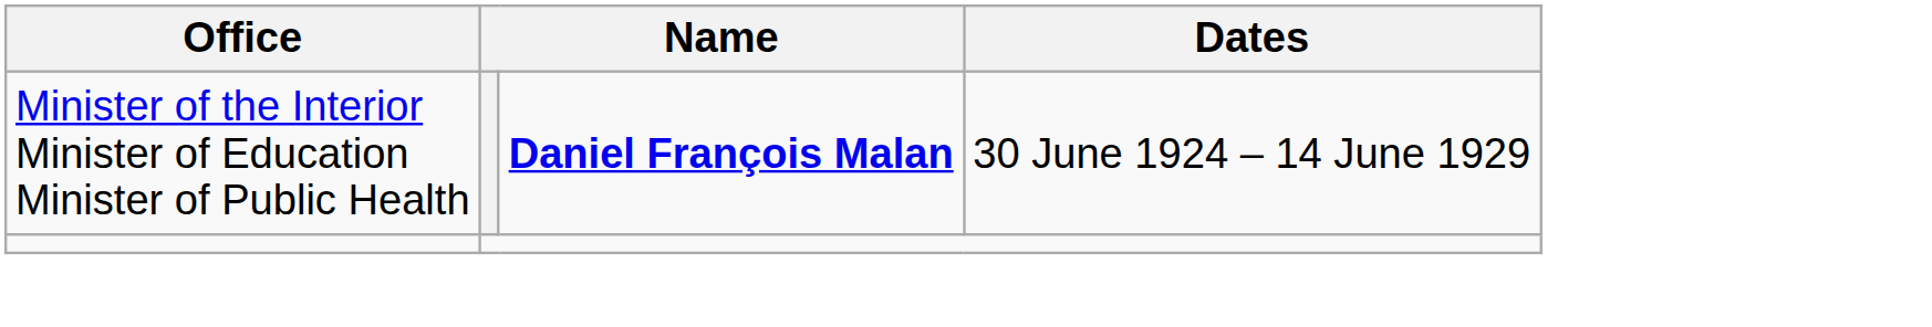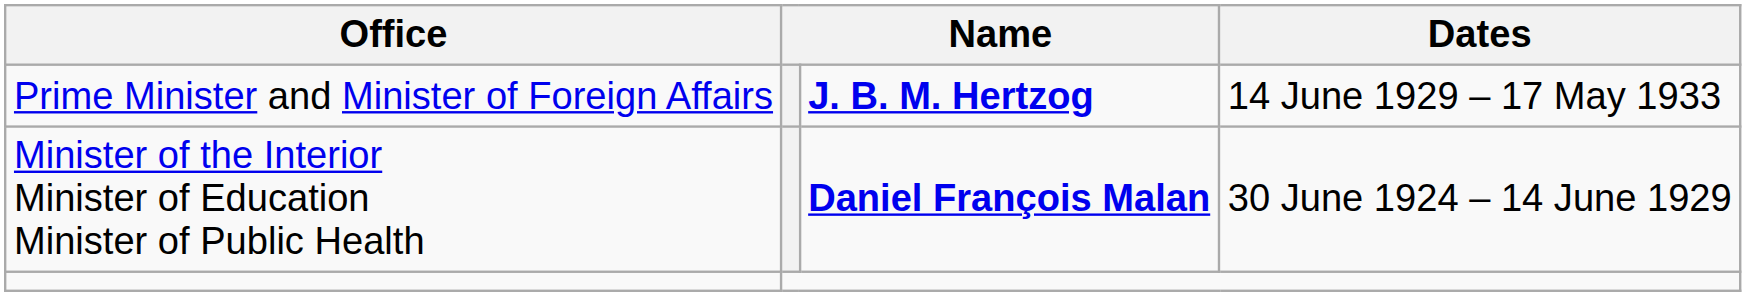+ row: Prime Minister and Minister of Foreign Affairs | J. B. M. Hertzog | 14 June 1929 – 17 May 1933
